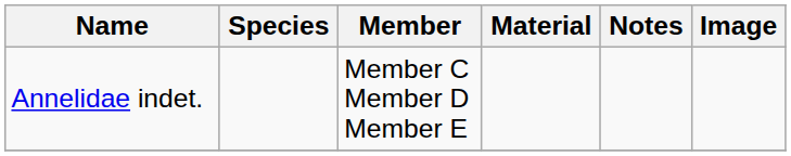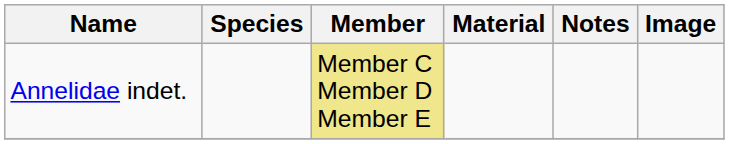Annelidae indet. | Member: no background -> khaki background
